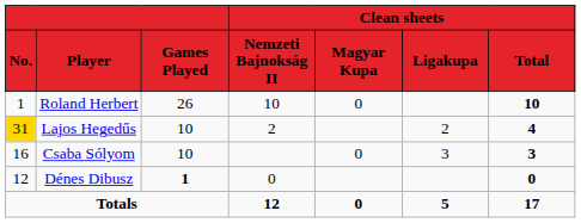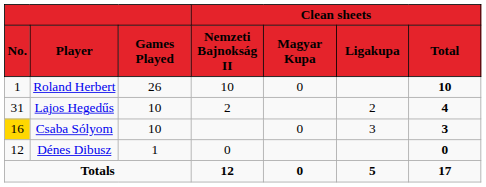Lajos Hegedűs | No.: gold background -> no background
Csaba Sólyom | No.: no background -> gold background
Dénes Dibusz | Games Played: bold -> normal
